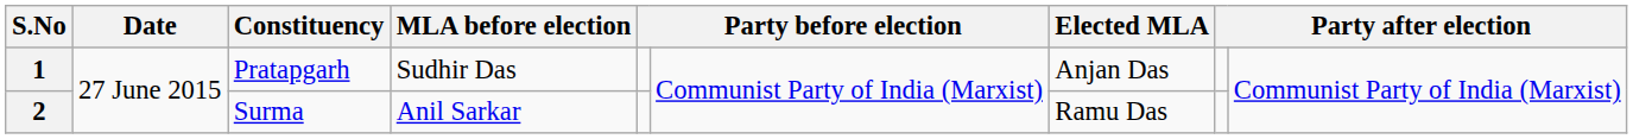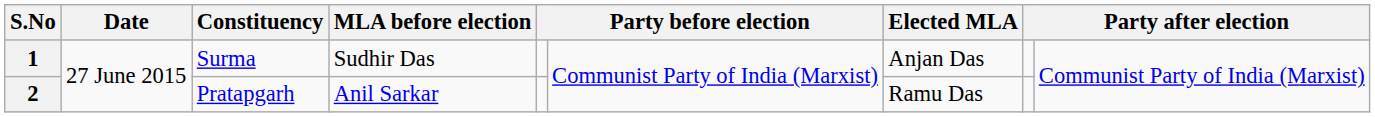1 | Constituency: Pratapgarh -> Surma
2 | Constituency: Surma -> Pratapgarh
